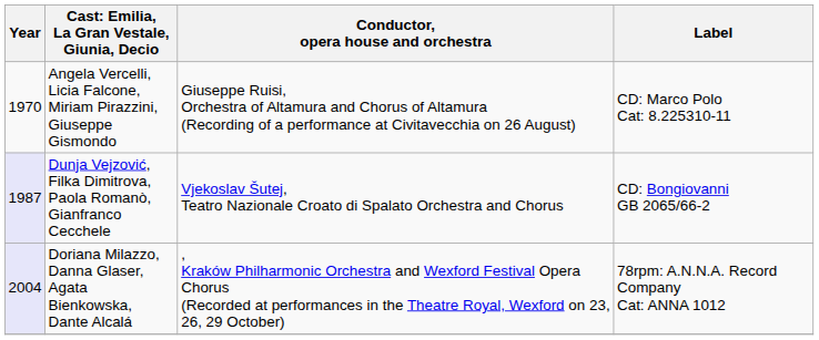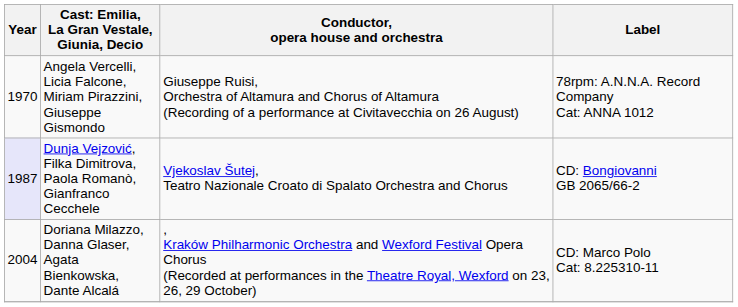row 2 | Label: CD: Marco Polo Cat: 8.225310-11 -> 78rpm: A.N.N.A. Record Company Cat: ANNA 1012
row 4 | Year: lavender background -> no background
row 4 | Label: 78rpm: A.N.N.A. Record Company Cat: ANNA 1012 -> CD: Marco Polo Cat: 8.225310-11
